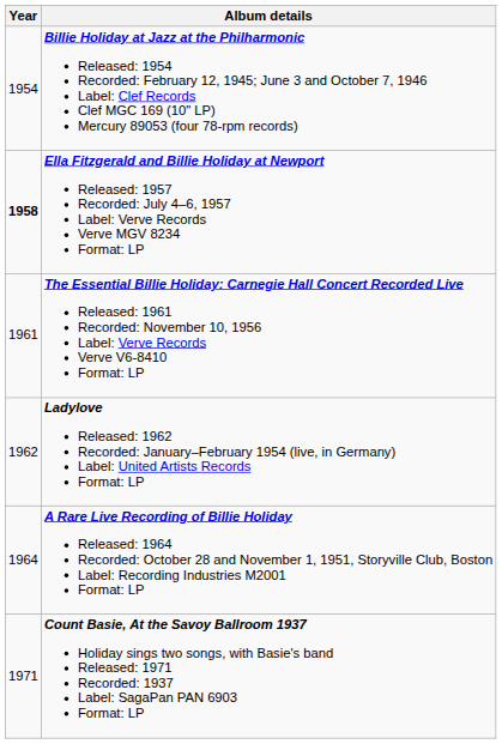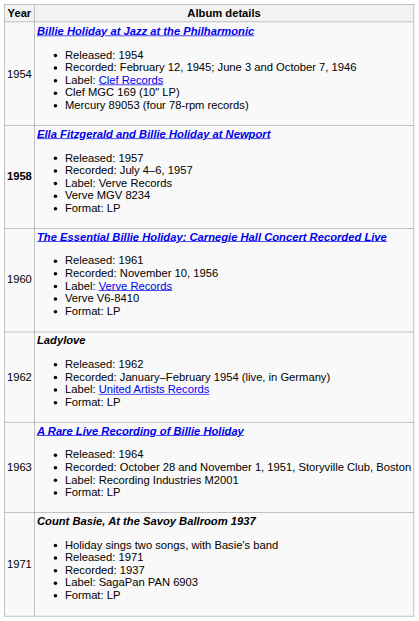row 4 | Year: 1961 -> 1960
row 6 | Year: 1964 -> 1963
